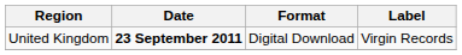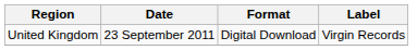United Kingdom | Date: bold -> normal
